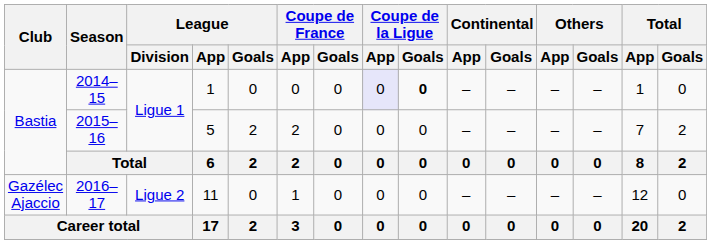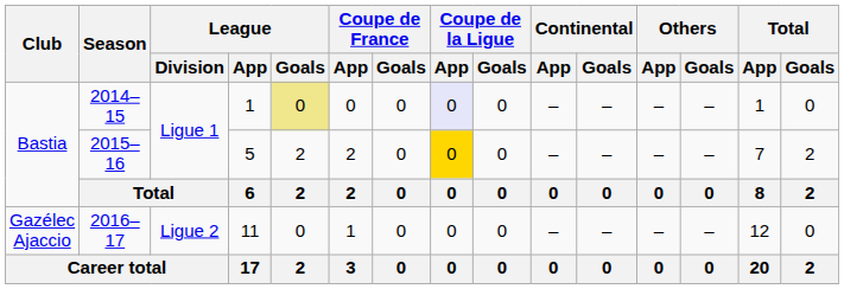2014–15 | League / Goals: no background -> khaki background
2014–15 | Coupe de la Ligue / Goals: bold -> normal
2015–16 | Coupe de la Ligue / App: no background -> gold background
